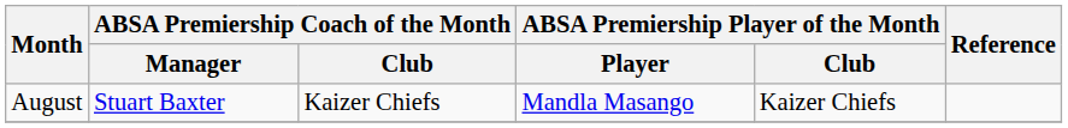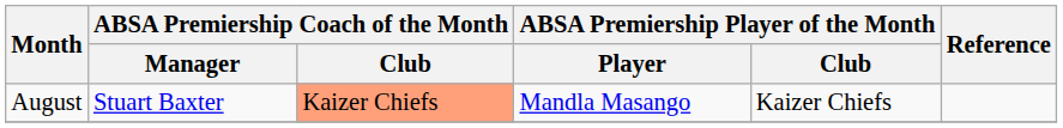August | ABSA Premiership Coach of the Month / Club: no background -> lightsalmon background
